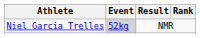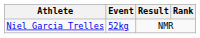Niel Garcia Trelles | Event: lightgrey background -> no background
